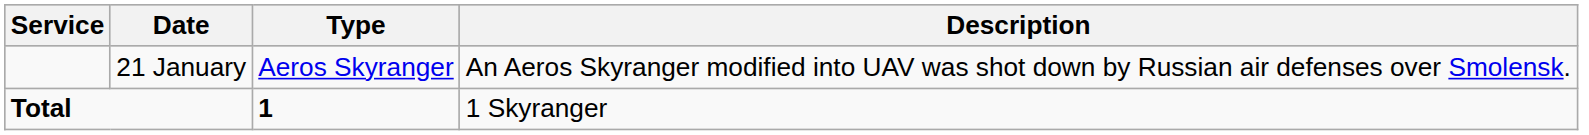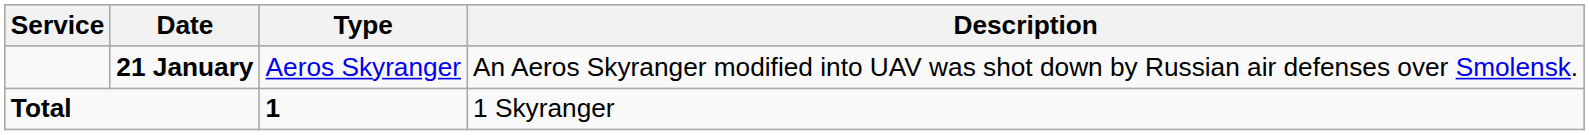row 2 | Date: normal -> bold
